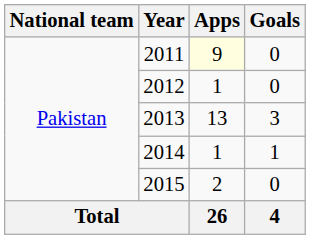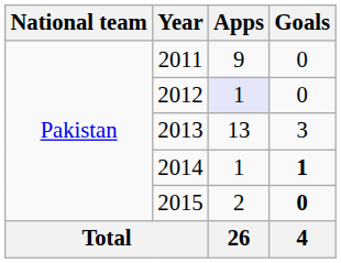2011 | Apps: lightyellow background -> no background
2012 | Apps: no background -> lavender background
2014 | Goals: normal -> bold
2015 | Goals: normal -> bold
